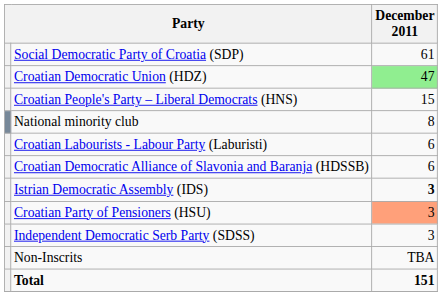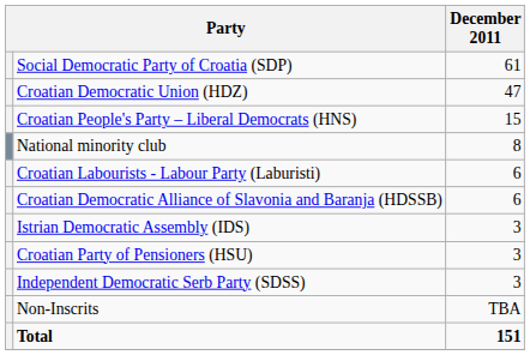Croatian Democratic Union (HDZ) | December 2011: lightgreen background -> no background
Istrian Democratic Assembly (IDS) | December 2011: bold -> normal
Croatian Party of Pensioners (HSU) | December 2011: lightsalmon background -> no background
